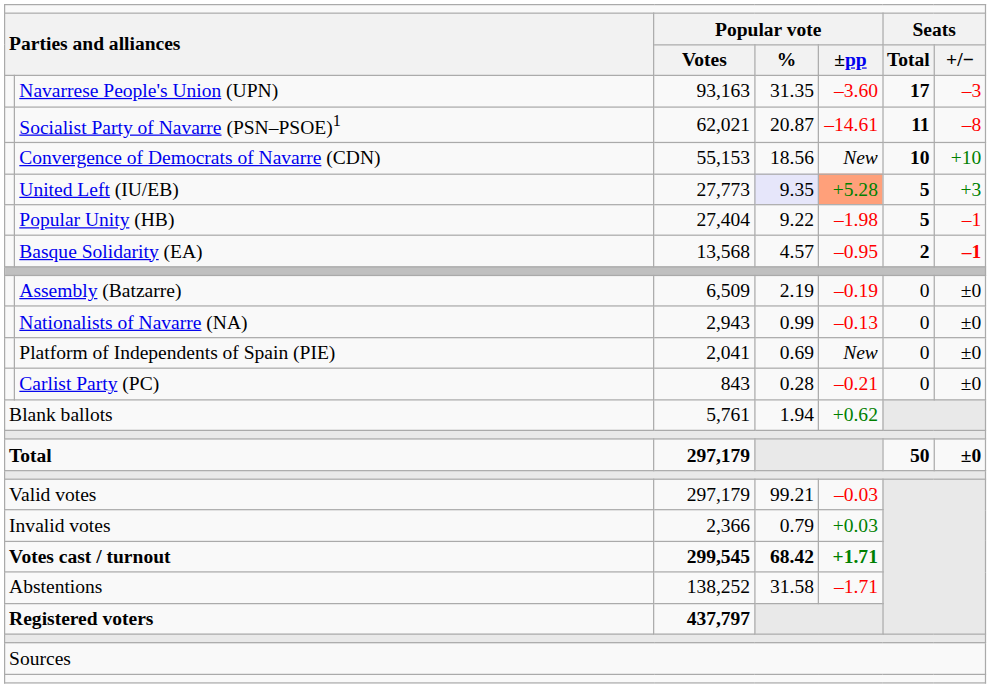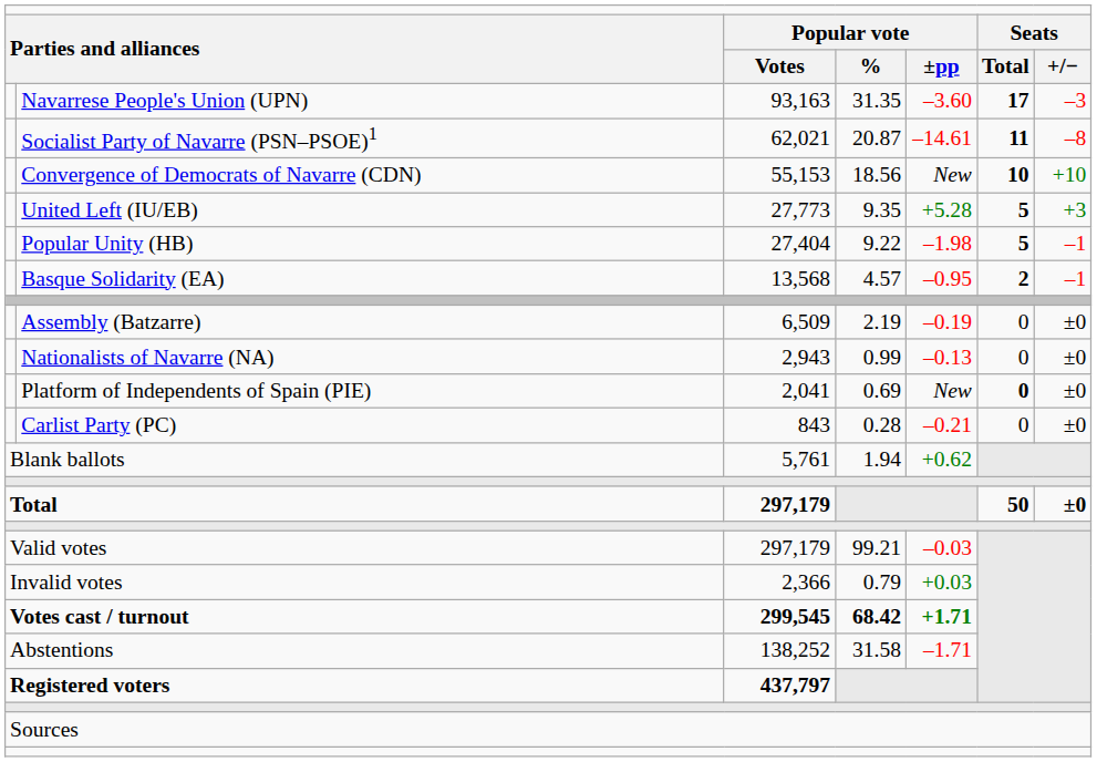United Left (IU/EB) | column 4: lavender background -> no background
United Left (IU/EB) | column 5: lightsalmon background -> no background
Basque Solidarity (EA) | column 7: bold -> normal
Platform of Independents of Spain (PIE) | column 6: normal -> bold
